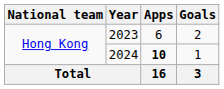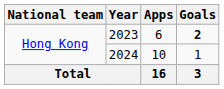2023 | Goals: normal -> bold
2024 | Apps: bold -> normal
